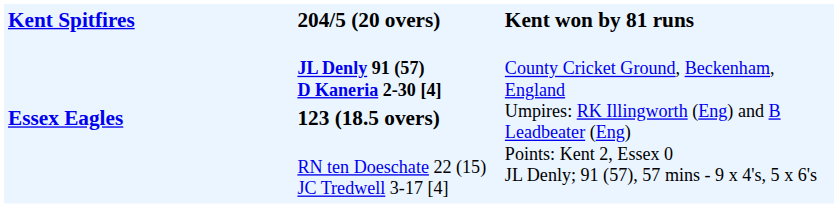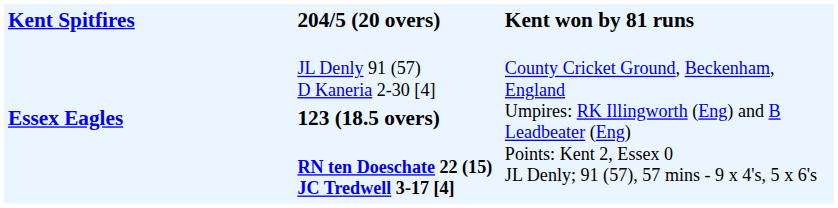JL Denly 91 (57) D Kaneria 2-30 [4] | 204/5 (20 overs): bold -> normal
RN ten Doeschate 22 (15) JC Tredwell 3-17 [4] | 204/5 (20 overs): normal -> bold
